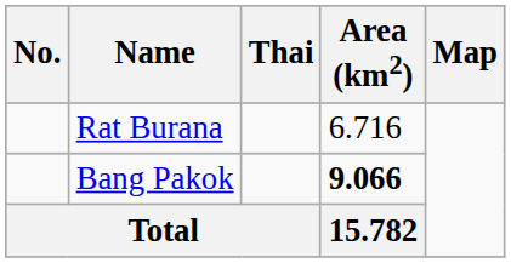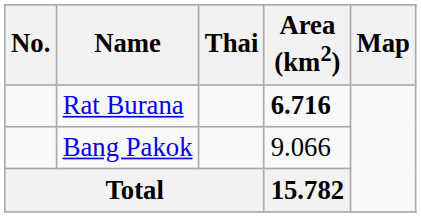Rat Burana | Area (km2): normal -> bold
Bang Pakok | Area (km2): bold -> normal
